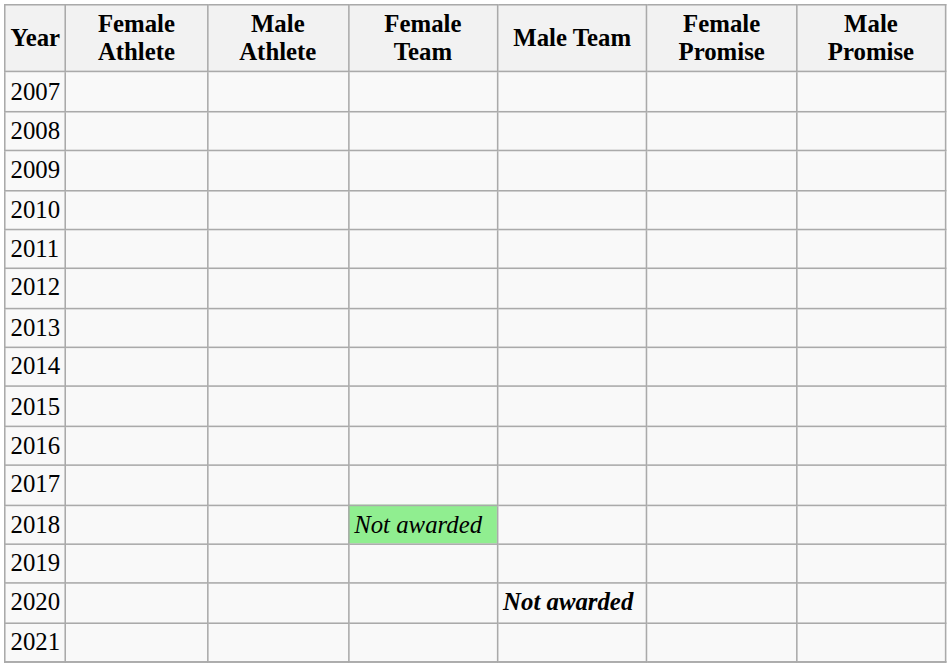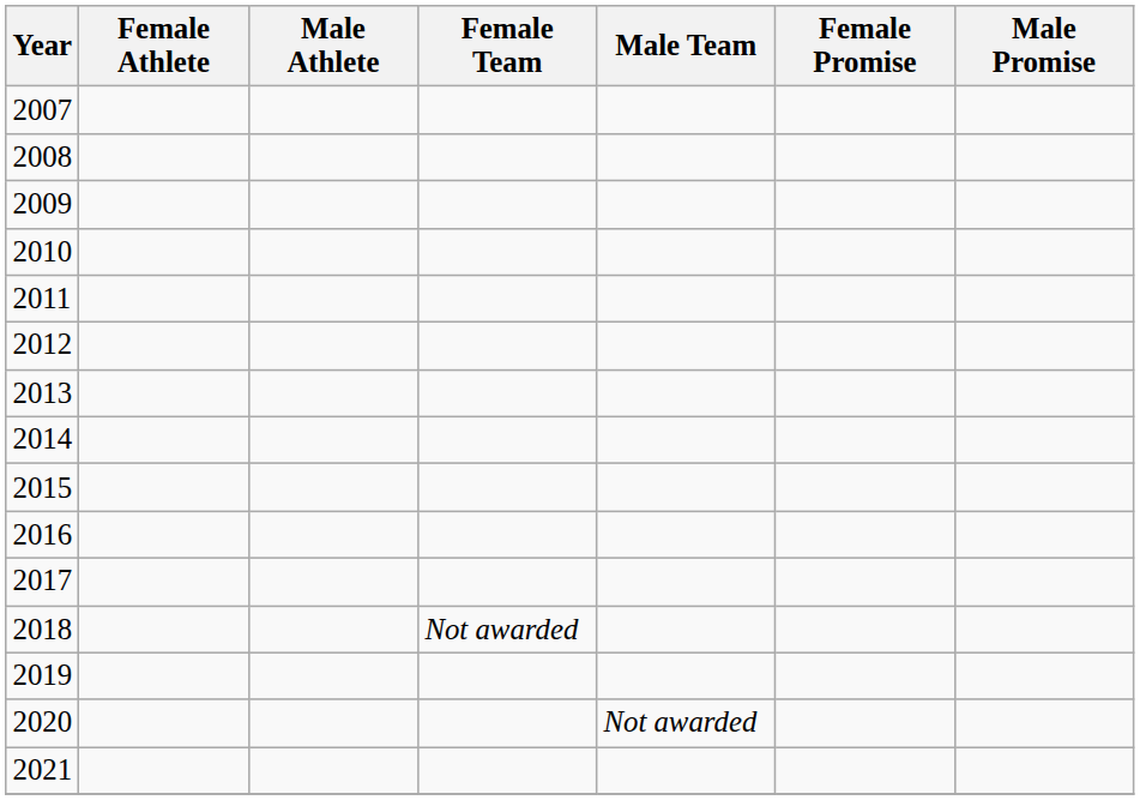2018 | Female Team: lightgreen background -> no background
2020 | Male Team: bold -> normal
